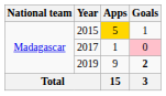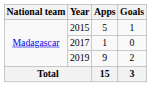2015 | Apps: gold background -> no background
2017 | Goals: pink background -> no background
2019 | Goals: bold -> normal
